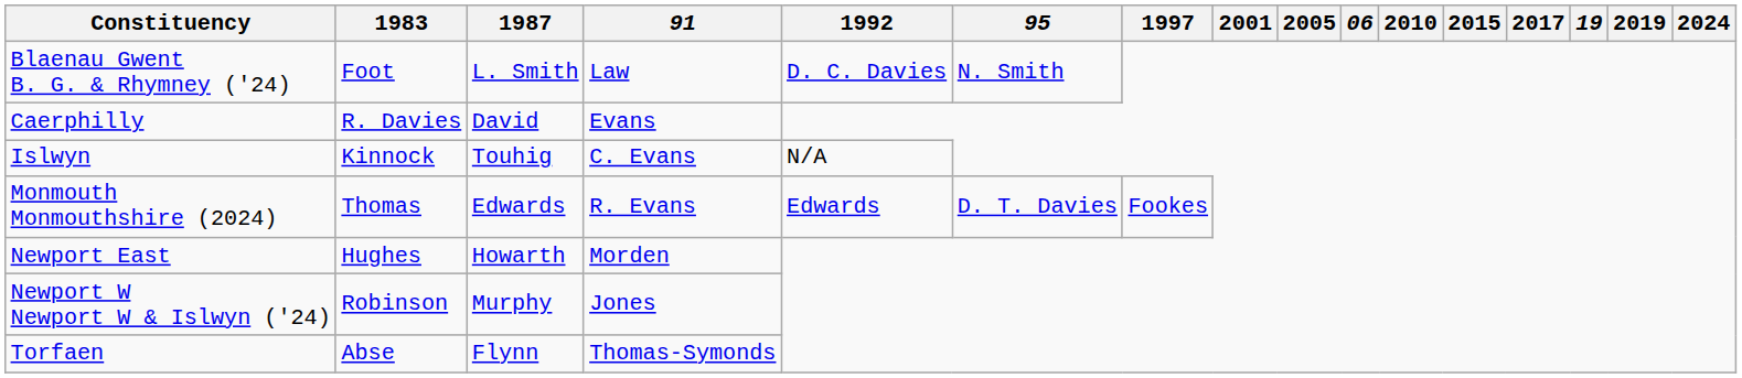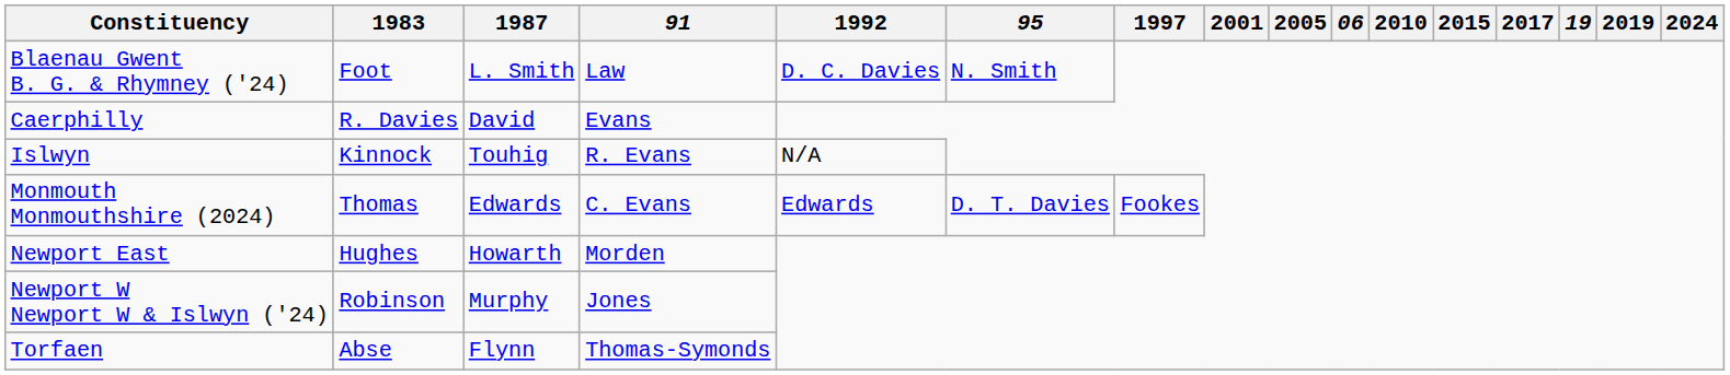Islwyn | 91: C. Evans -> R. Evans
Monmouth Monmouthshire (2024) | 91: R. Evans -> C. Evans
